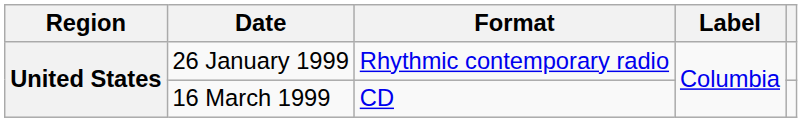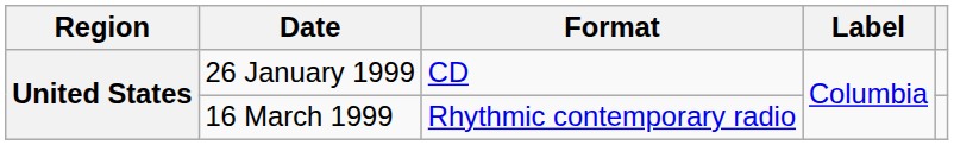26 January 1999 | Format: Rhythmic contemporary radio -> CD
16 March 1999 | Format: CD -> Rhythmic contemporary radio
